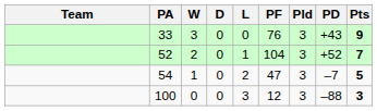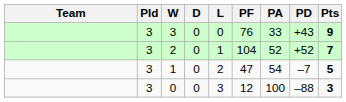columns swapped: Pld <-> PA
